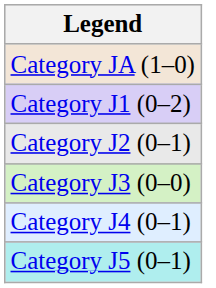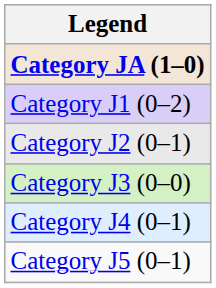row 2 | column 1: normal -> bold
row 7 | column 1: paleturquoise background -> no background
